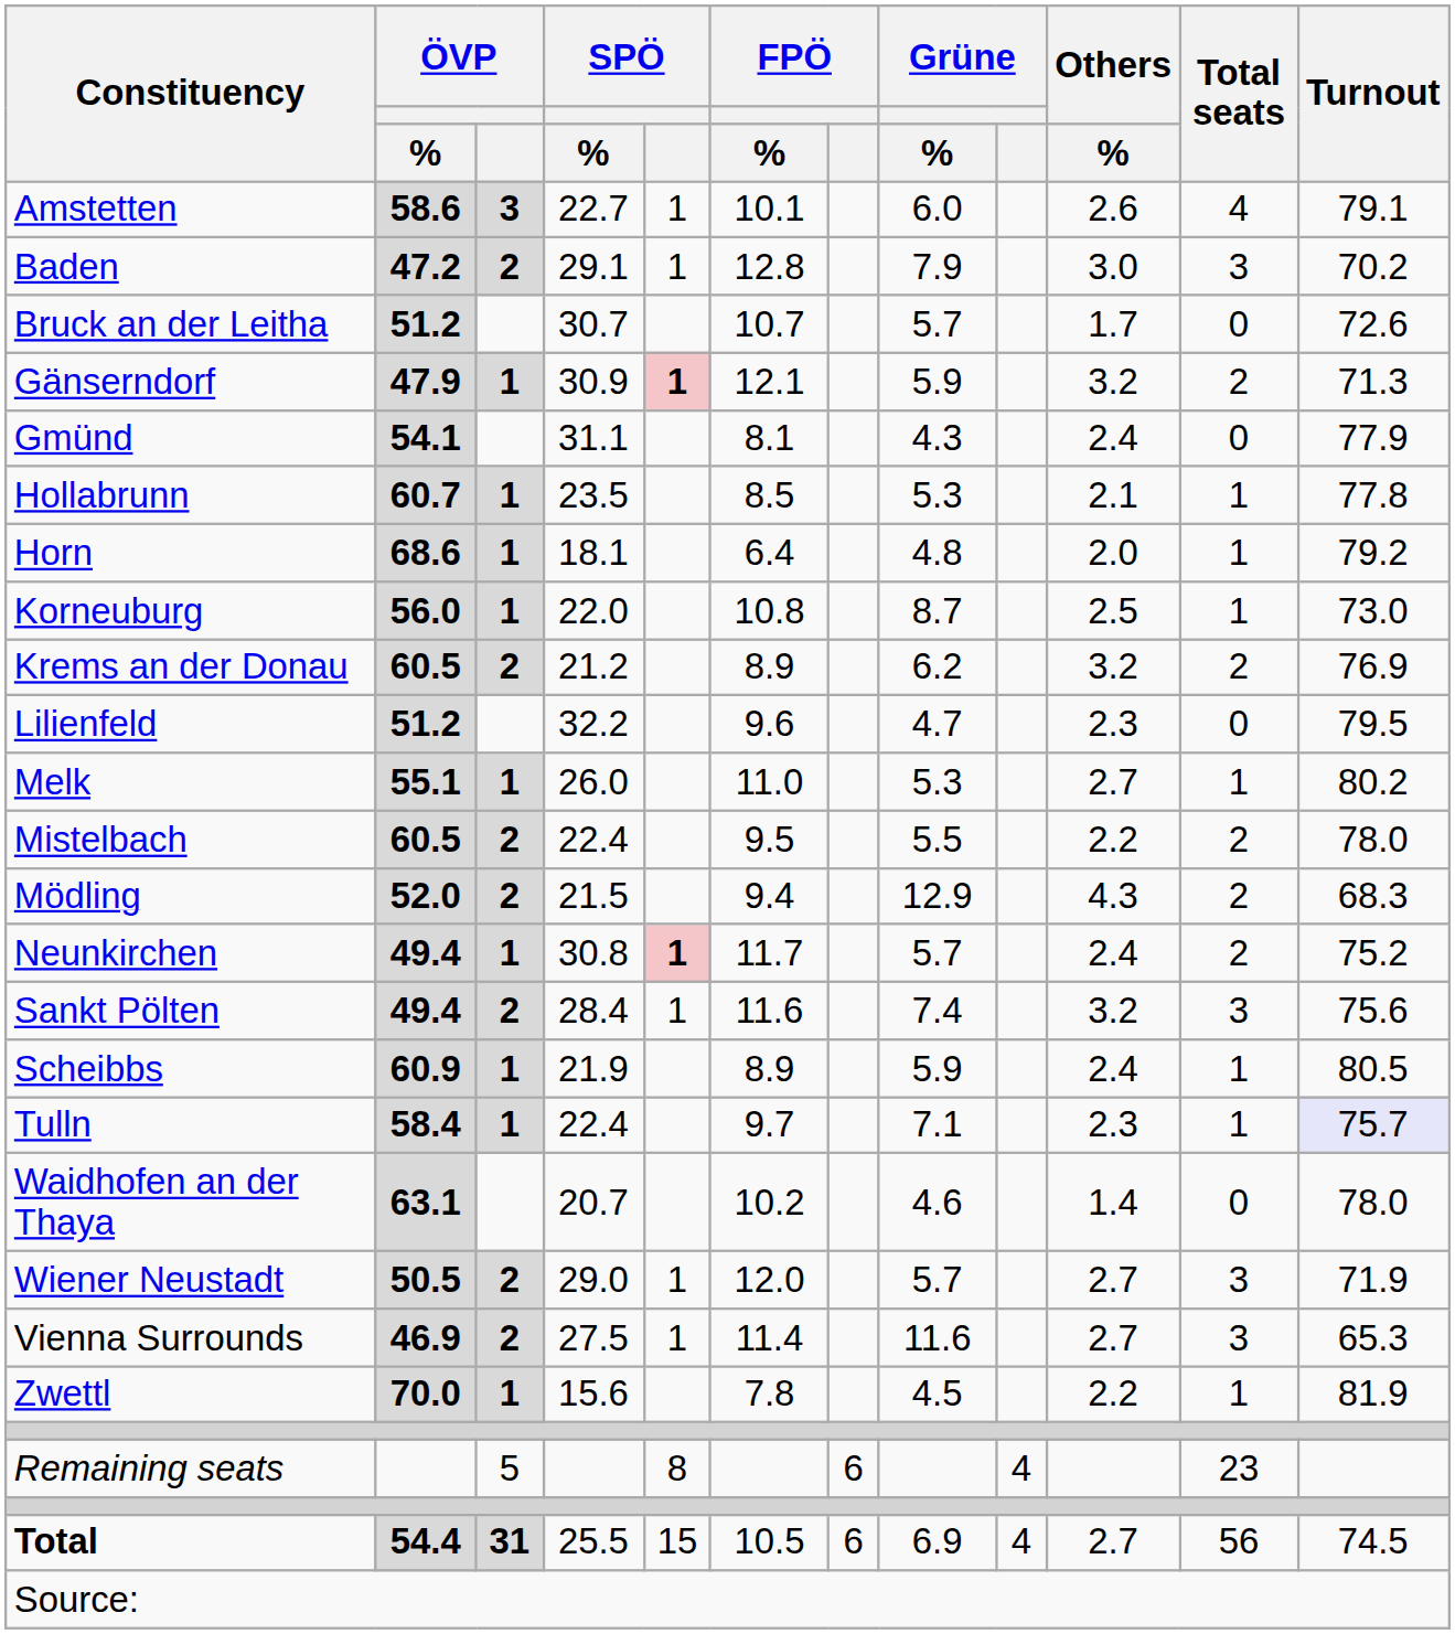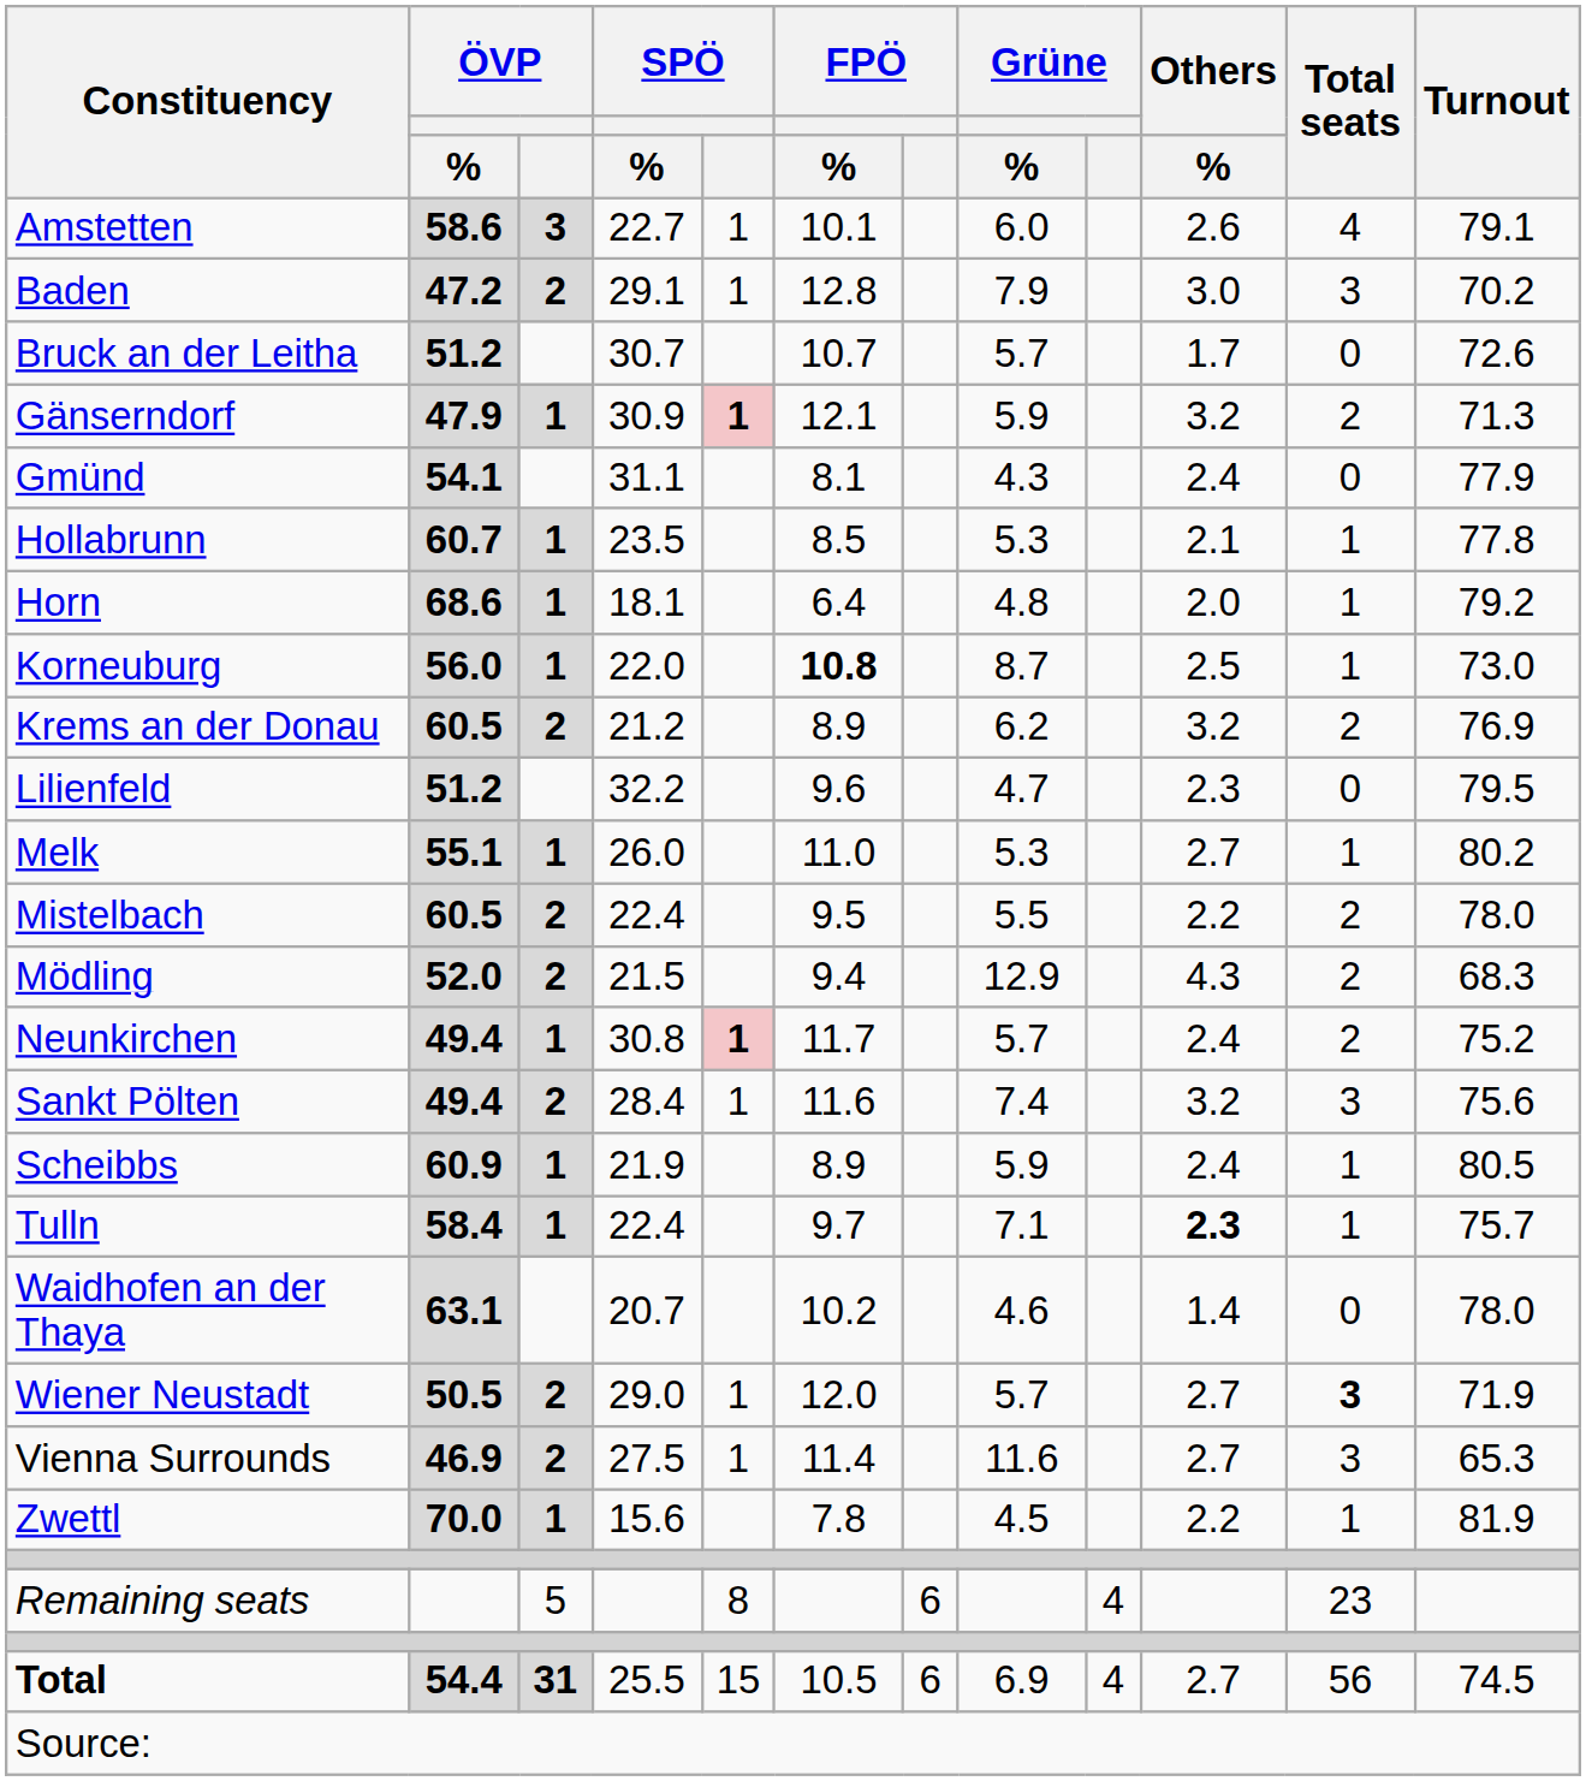Korneuburg | FPÖ / %: normal -> bold
Tulln | Others / %: normal -> bold
Tulln | Turnout: lavender background -> no background
Wiener Neustadt | Total seats: normal -> bold
